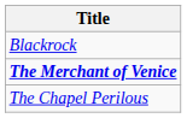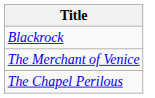row 3 | column 1: bold -> normal
